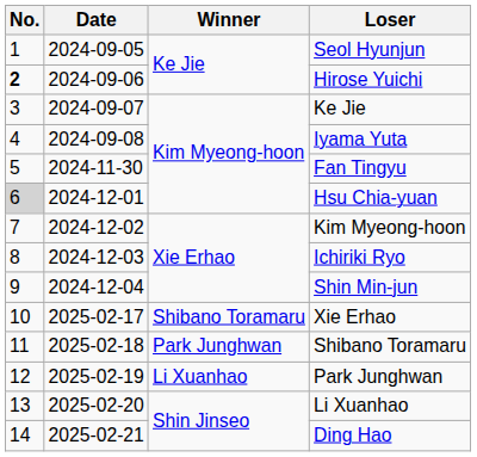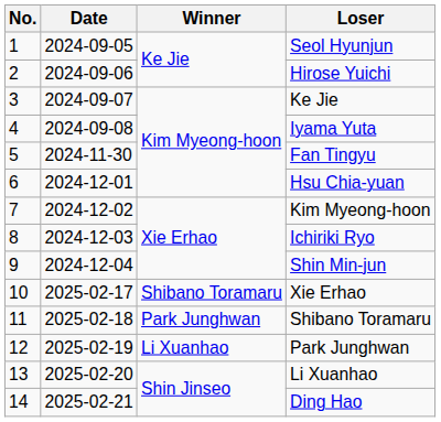Hirose Yuichi | No.: bold -> normal
Hsu Chia-yuan | No.: lightgrey background -> no background
